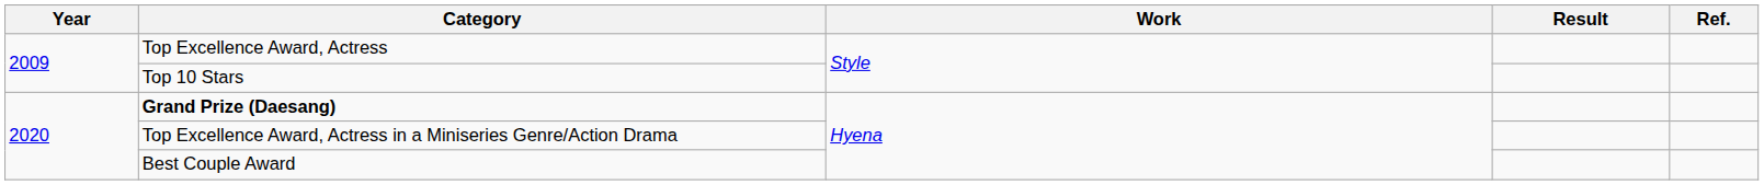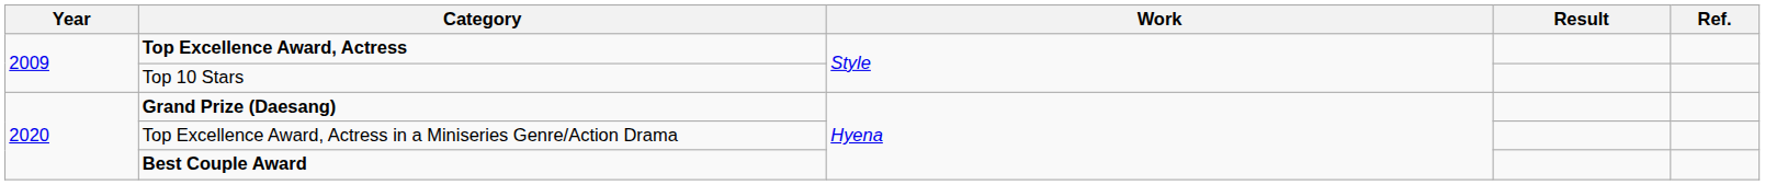Top Excellence Award, Actress | Category: normal -> bold
Best Couple Award | Category: normal -> bold
